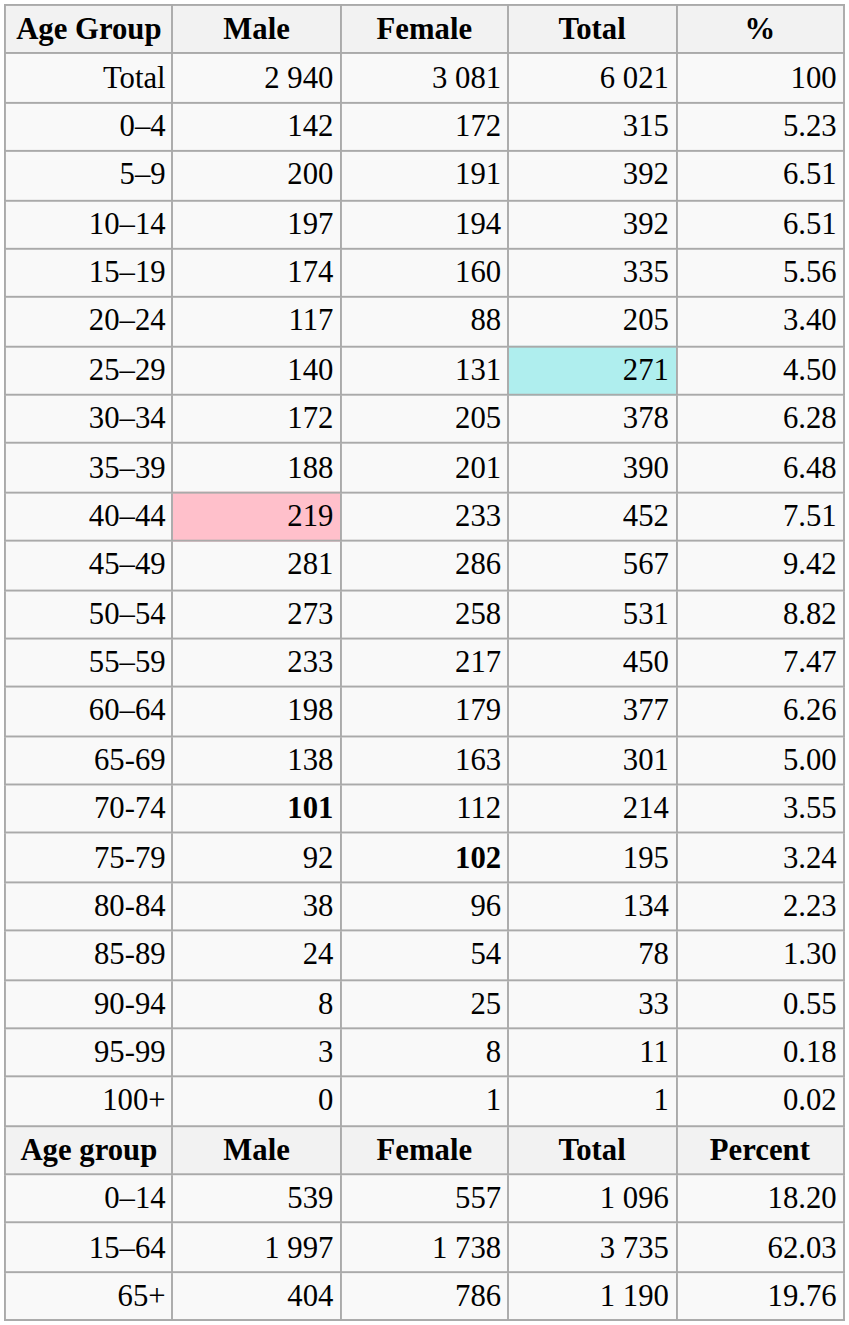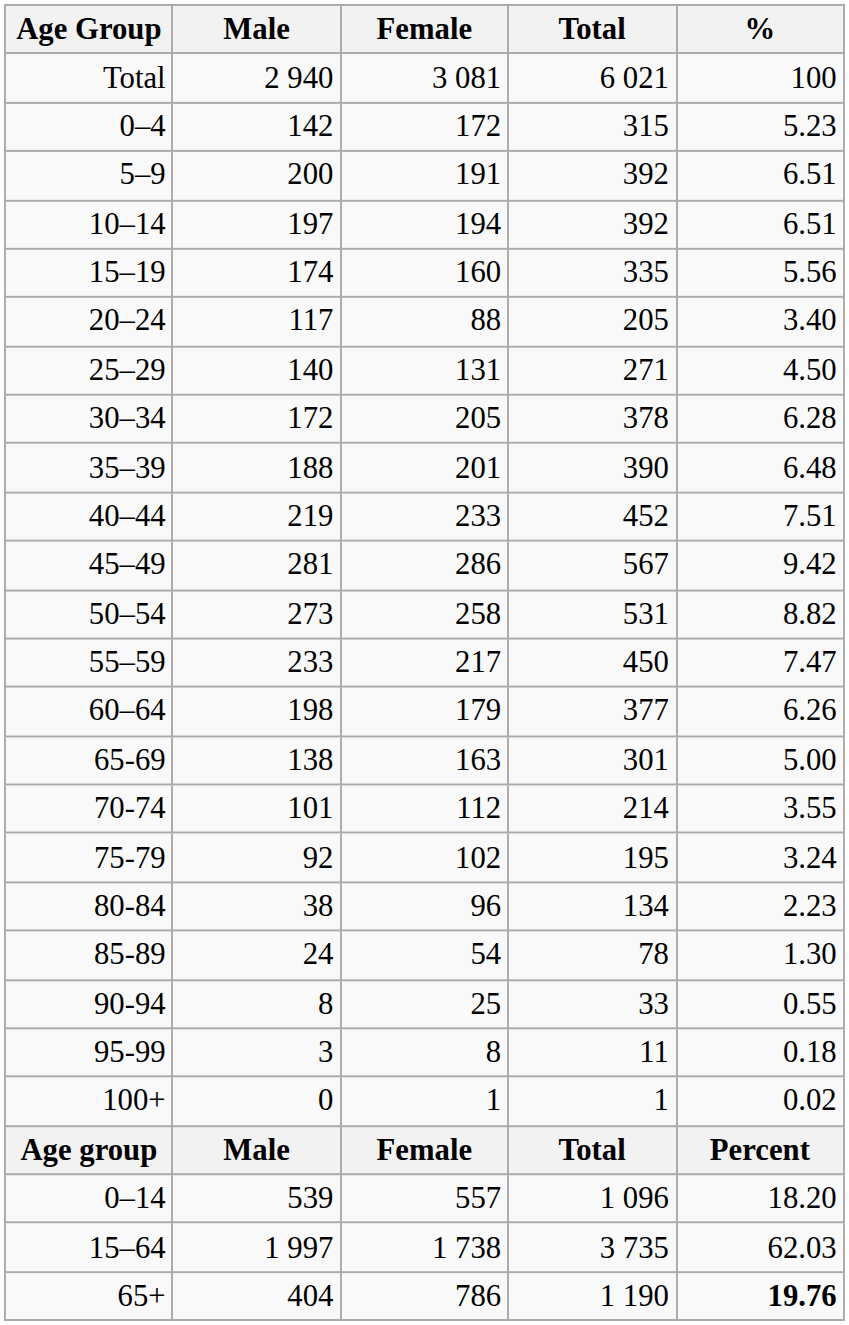25–29 | Total: paleturquoise background -> no background
40–44 | Male: pink background -> no background
70-74 | Male: bold -> normal
75-79 | Female: bold -> normal
65+ | %: normal -> bold
